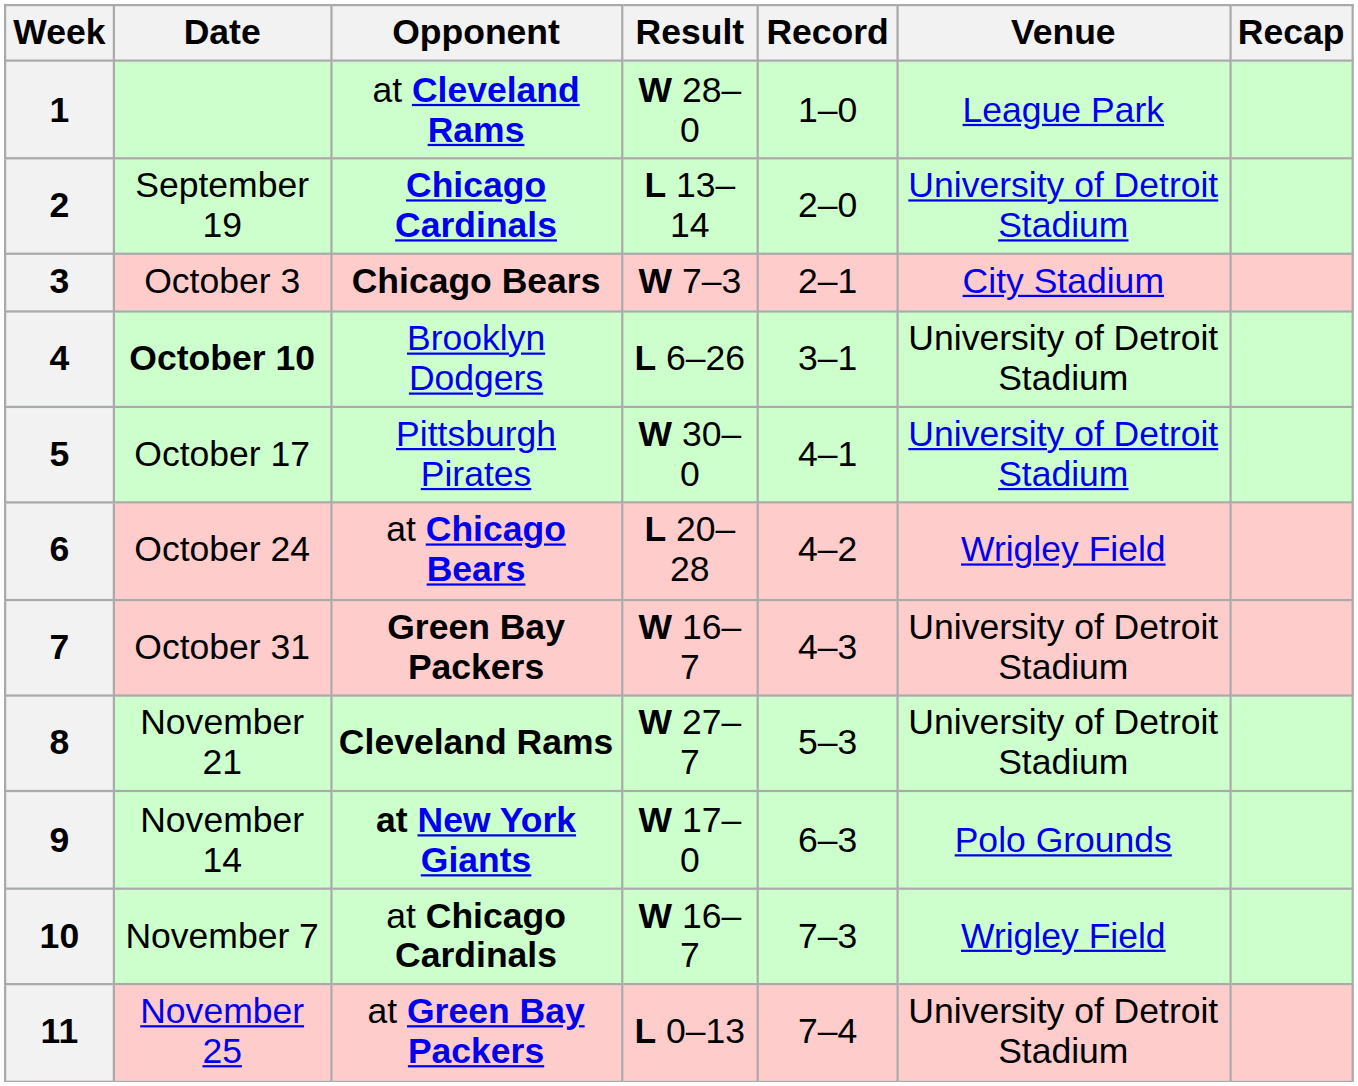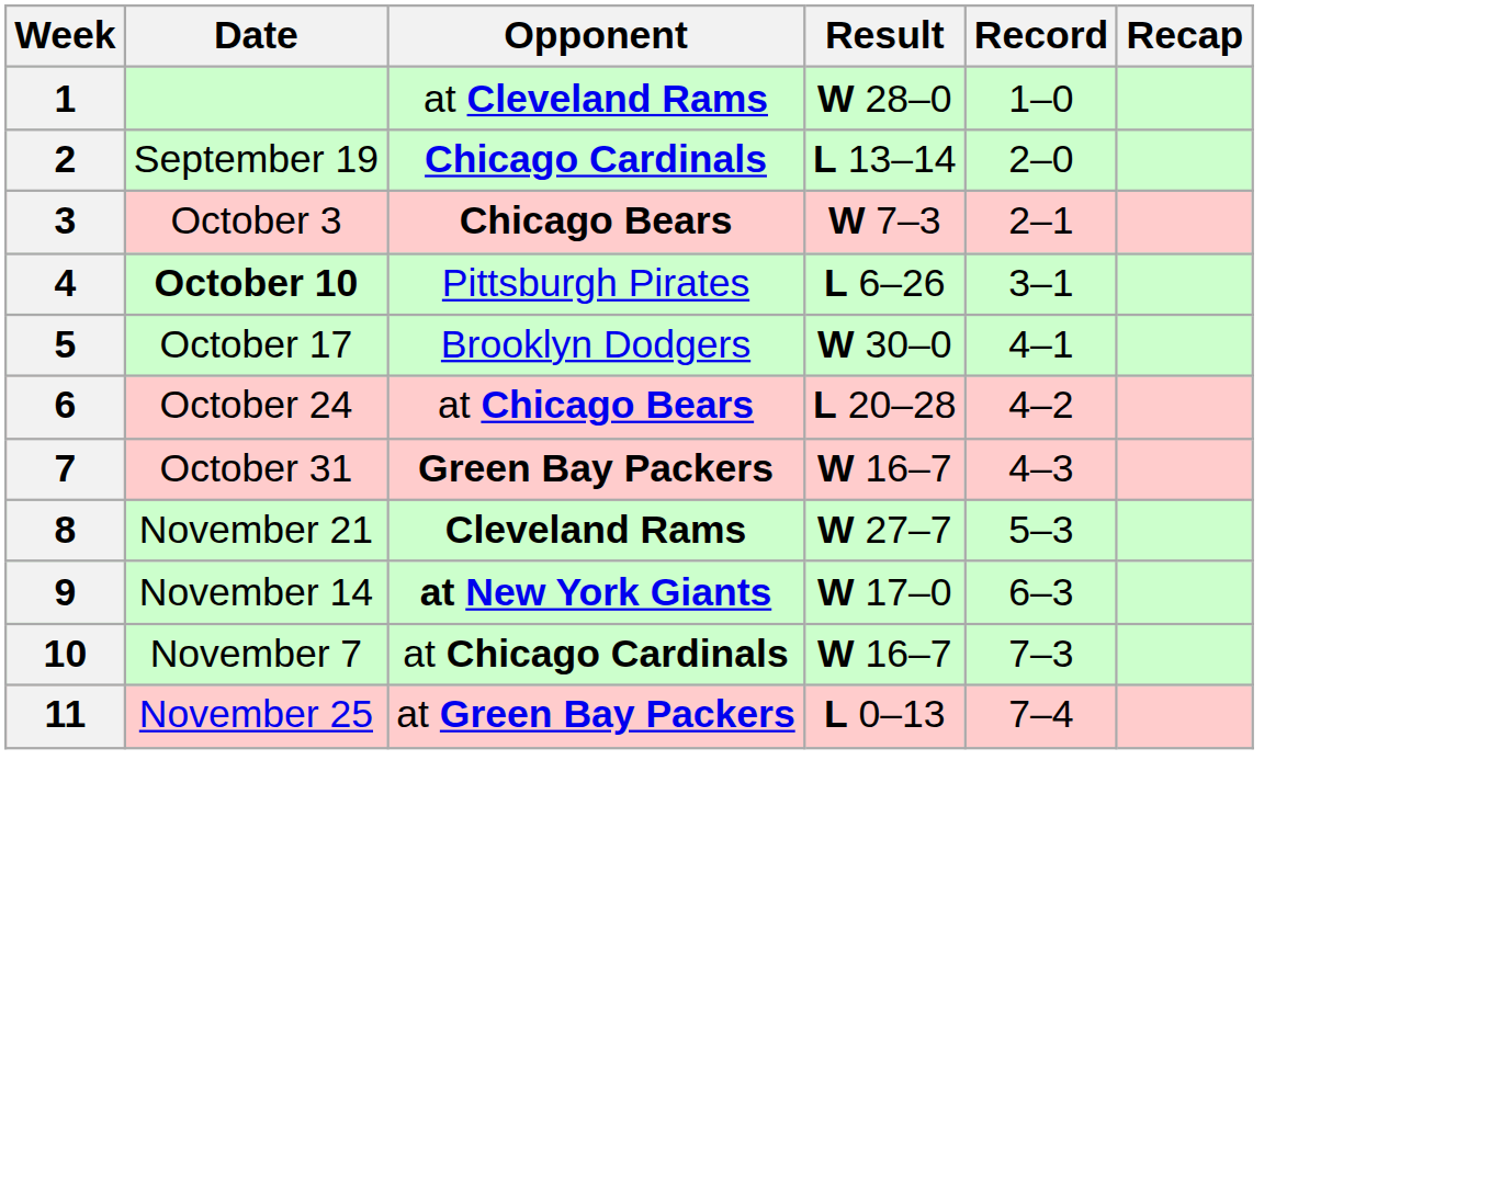- column: Venue | League Park | University of Detroit Stadium | City Stadium | University of Detroit Stadium | University of Detroit Stadium | Wrigley Field | University of Detroit Stadium | University of Detroit Stadium | Polo Grounds | Wrigley Field | University of Detroit Stadium
4 | Opponent: Brooklyn Dodgers -> Pittsburgh Pirates
5 | Opponent: Pittsburgh Pirates -> Brooklyn Dodgers
